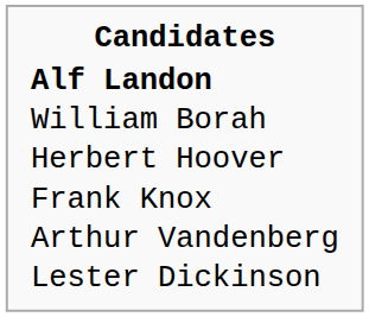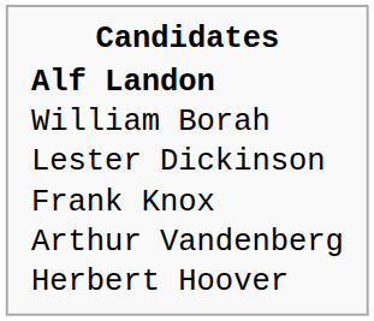row 4 | column 1: Herbert Hoover -> Lester Dickinson
row 7 | column 1: Lester Dickinson -> Herbert Hoover
